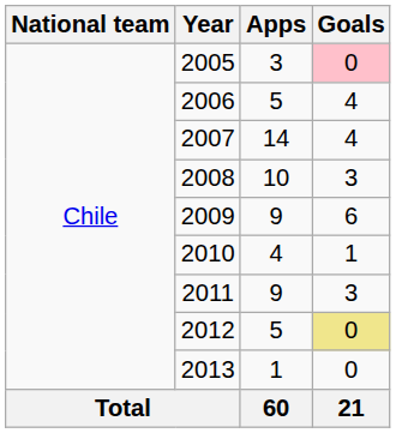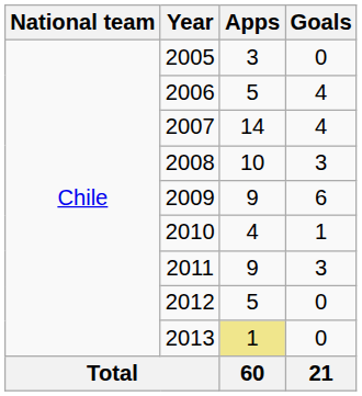2005 | Goals: pink background -> no background
2012 | Goals: khaki background -> no background
2013 | Apps: no background -> khaki background
